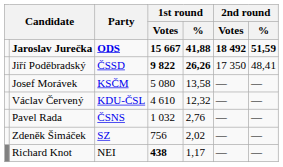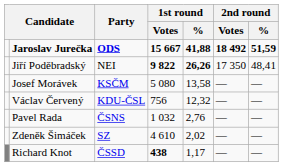Jiří Poděbradský | Party: ČSSD -> NEI
Václav Červený | 1st round / Votes: 4 610 -> 756
Zdeněk Šimáček | 1st round / Votes: 756 -> 4 610
Richard Knot | Party: NEI -> ČSSD
